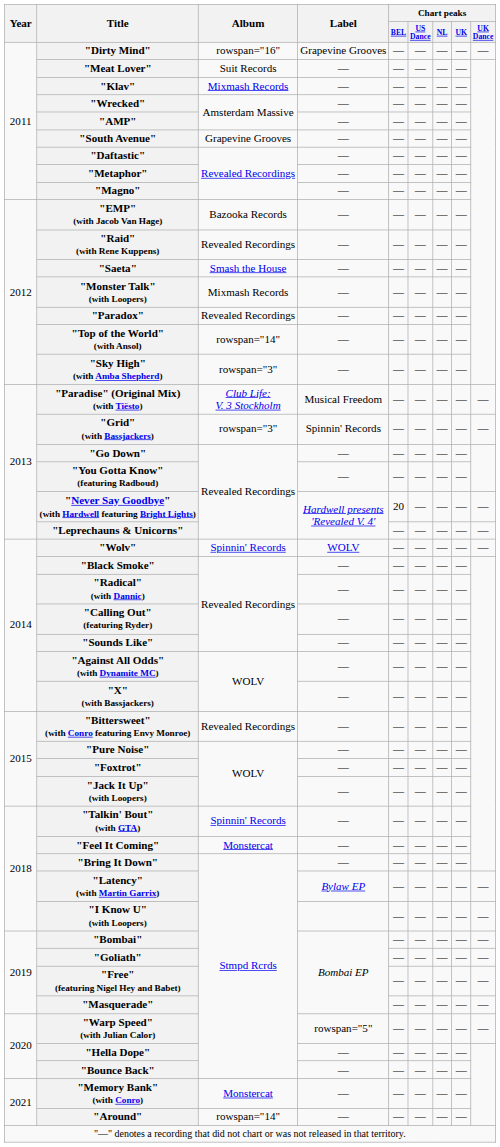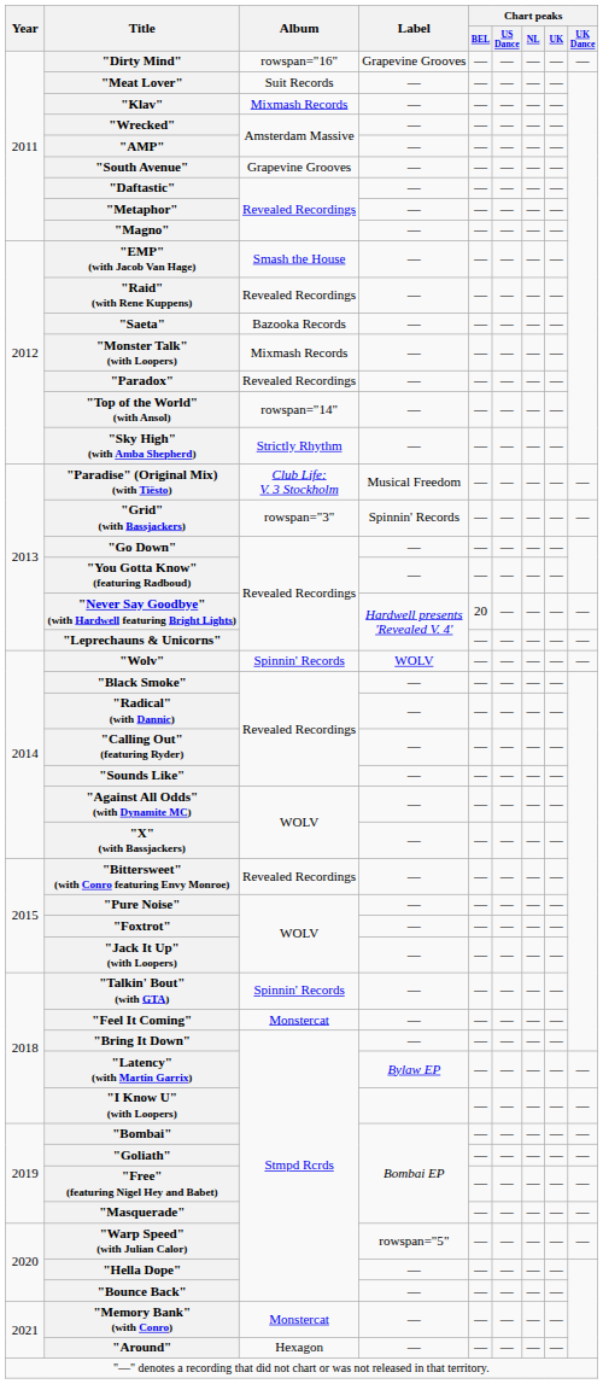"EMP" (with Jacob Van Hage) | Album: Bazooka Records -> Smash the House
"Saeta" | Album: Smash the House -> Bazooka Records
"Sky High" (with Amba Shepherd) | Album: rowspan="3" -> Strictly Rhythm
"Around" | Album: rowspan="14" -> Hexagon
